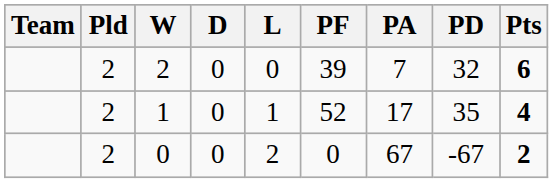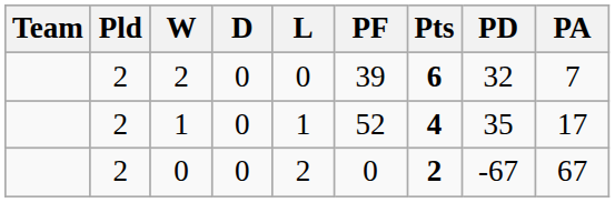columns swapped: PA <-> Pts
